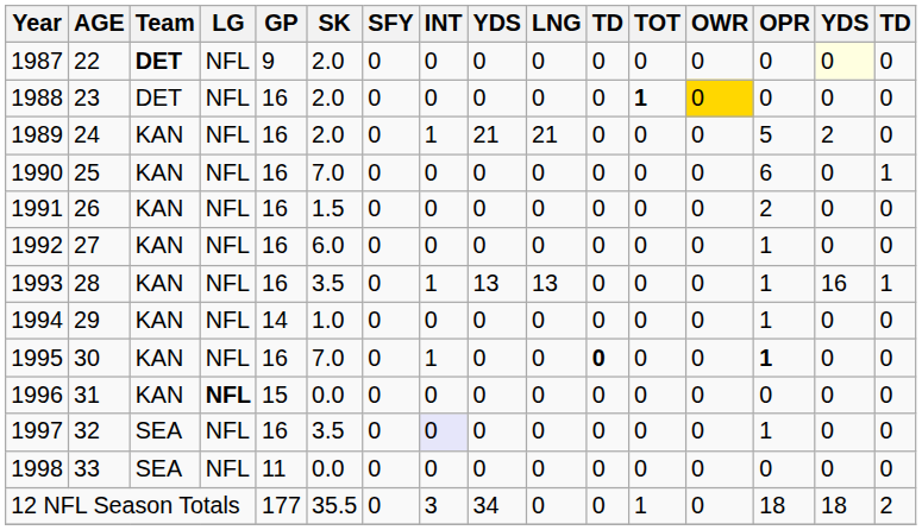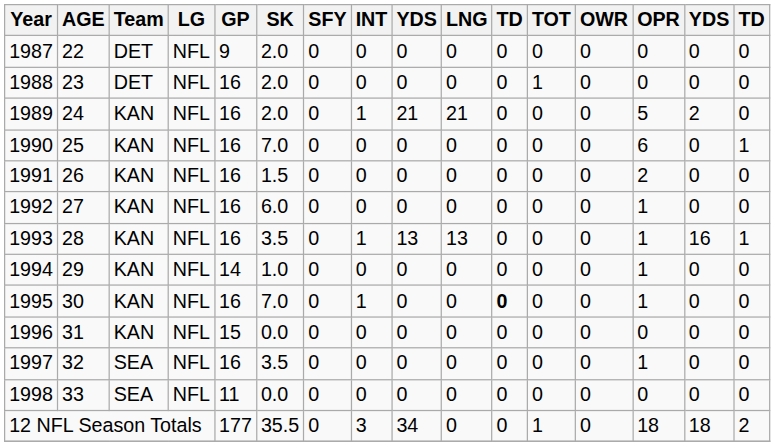1987 | Team: bold -> normal
1987 | column 15: lightyellow background -> no background
1988 | TOT: bold -> normal
1988 | OWR: gold background -> no background
1995 | OPR: bold -> normal
1996 | LG: bold -> normal
1997 | INT: lavender background -> no background
